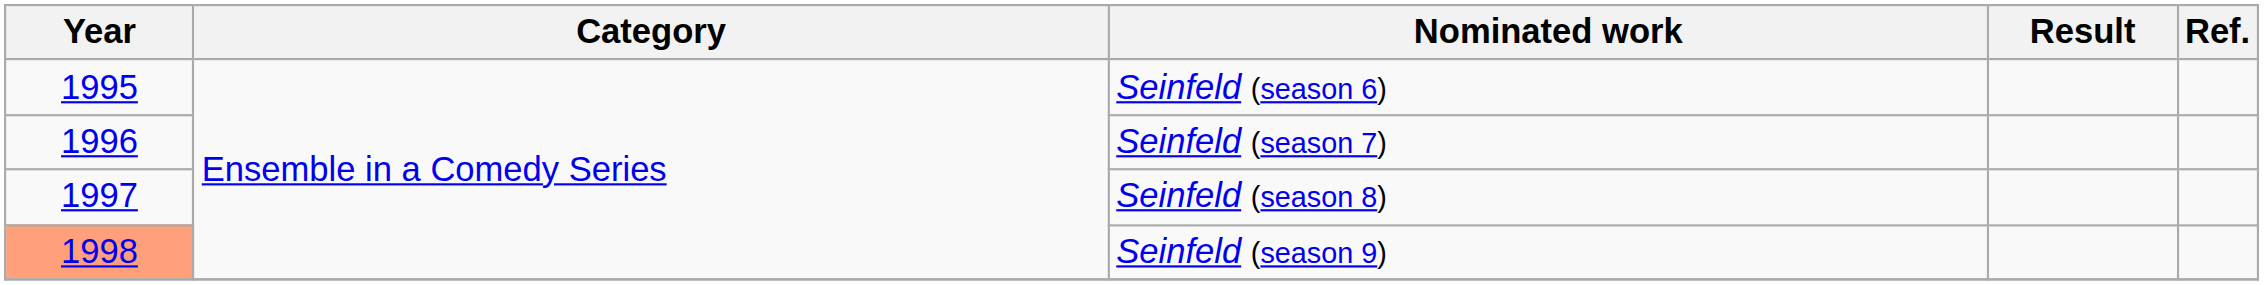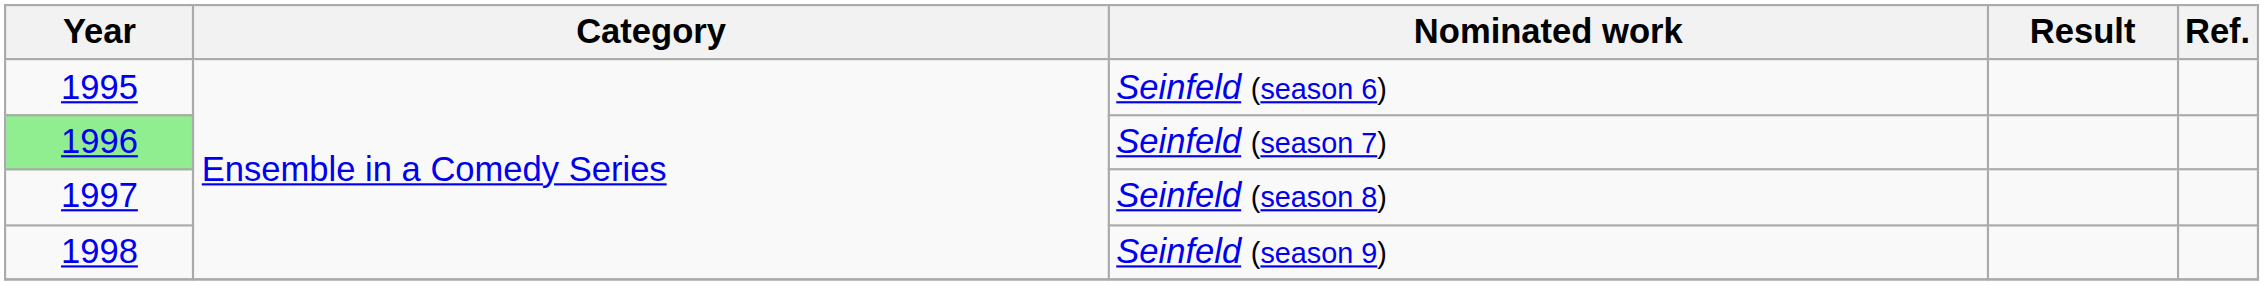Seinfeld (season 7) | Year: no background -> lightgreen background
Seinfeld (season 9) | Year: lightsalmon background -> no background
